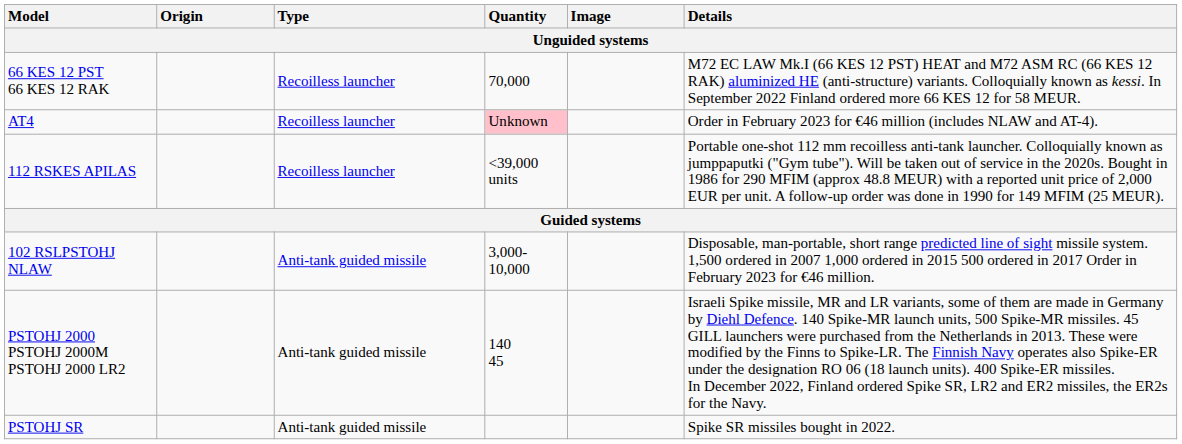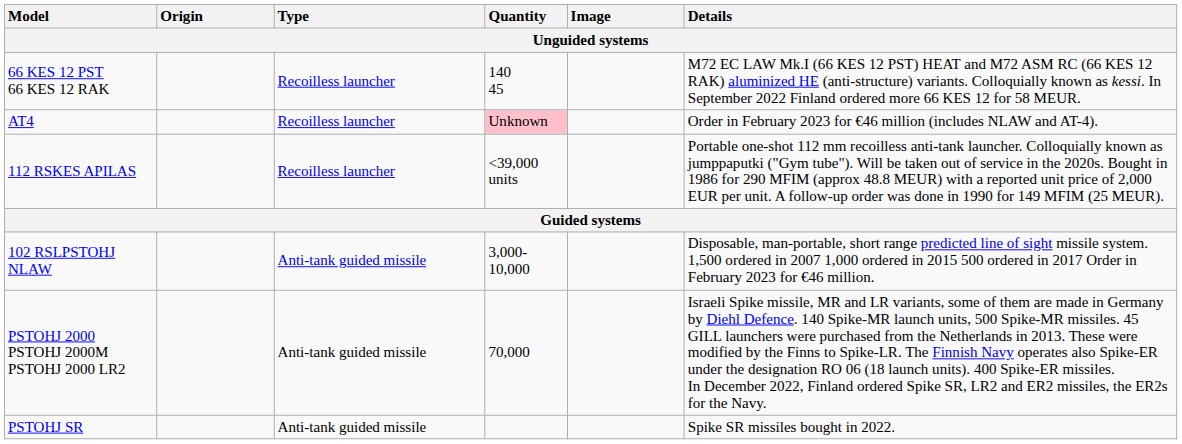66 KES 12 PST 66 KES 12 RAK | Quantity: 70,000 -> 140 45
PSTOHJ 2000 PSTOHJ 2000M PSTOHJ 2000 LR2 | Quantity: 140 45 -> 70,000
